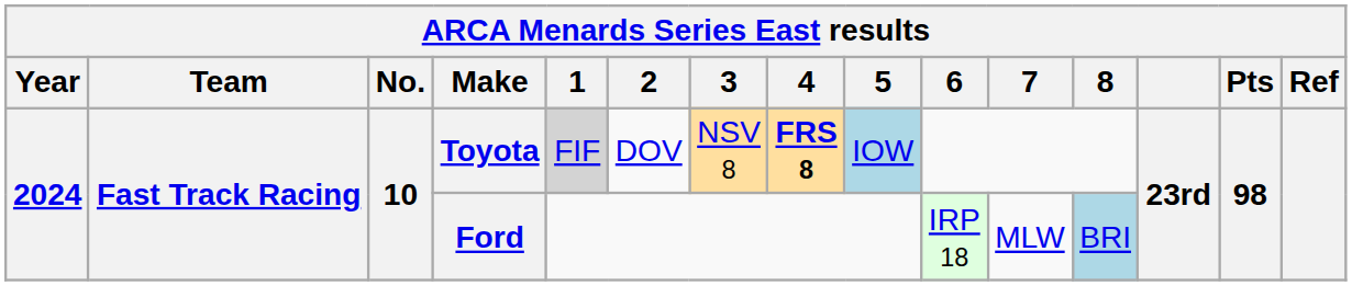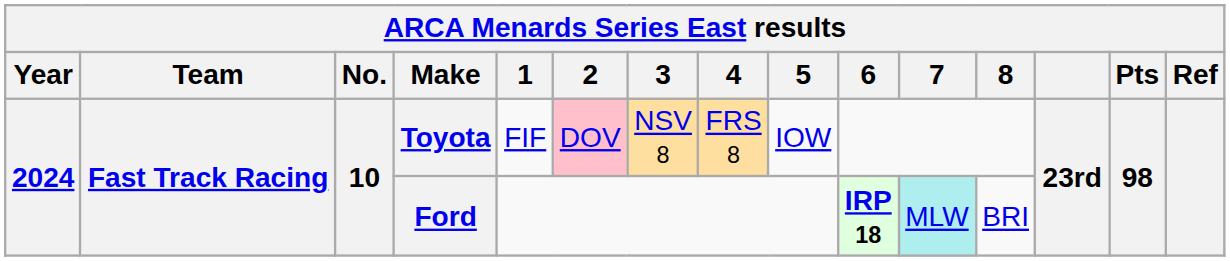Toyota | 1: lightgrey background -> no background
Toyota | 2: no background -> pink background
Toyota | 4: bold -> normal
Toyota | 5: lightblue background -> no background
Ford | 6: normal -> bold
Ford | 7: no background -> paleturquoise background
Ford | 8: lightblue background -> no background
